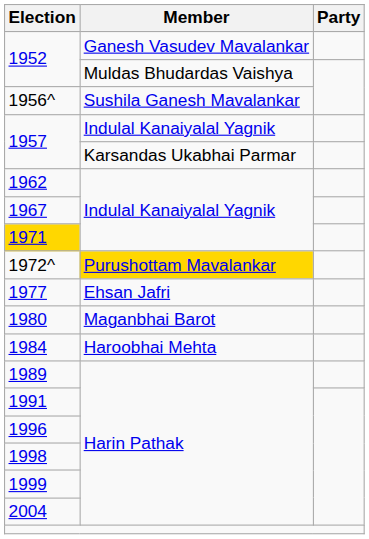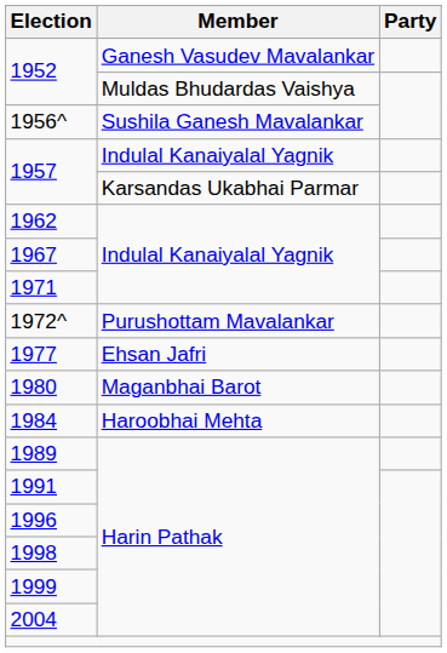1971 | Election: gold background -> no background
1972^ | Member: gold background -> no background
